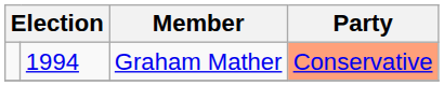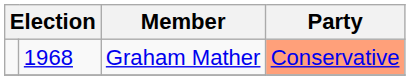Graham Mather | column 2: 1994 -> 1968
